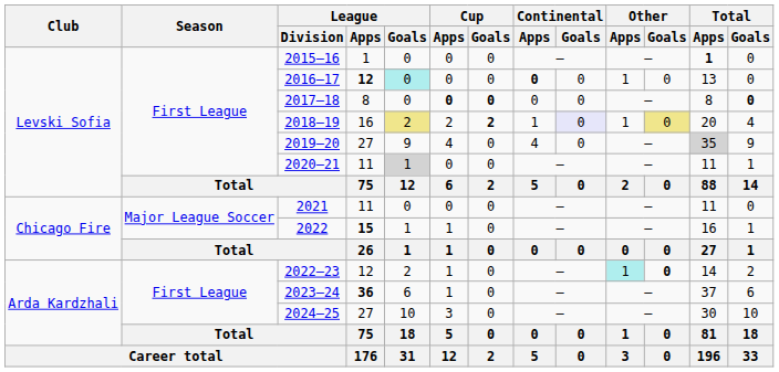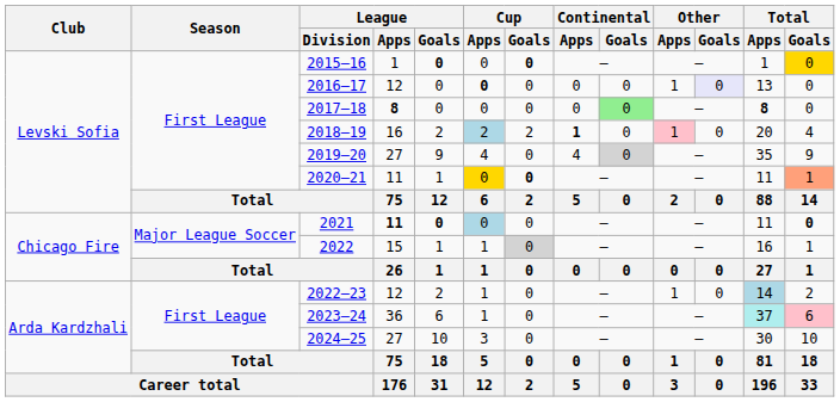2015–16 | League / Goals: normal -> bold
2015–16 | Cup / Goals: normal -> bold
2015–16 | Total / Apps: bold -> normal
2015–16 | Total / Goals: no background -> gold background
2016–17 | League / Apps: bold -> normal
2016–17 | League / Goals: paleturquoise background -> no background
2016–17 | Cup / Apps: normal -> bold
2016–17 | Continental / Apps: bold -> normal
2016–17 | Other / Goals: no background -> lavender background
2017–18 | League / Apps: normal -> bold
2017–18 | Cup / Apps: bold -> normal
2017–18 | Cup / Goals: bold -> normal
2017–18 | Continental / Goals: no background -> lightgreen background
2017–18 | Total / Apps: normal -> bold
2017–18 | Total / Goals: bold -> normal
2018–19 | League / Goals: khaki background -> no background
2018–19 | Cup / Apps: no background -> lightblue background
2018–19 | Cup / Goals: bold -> normal
2018–19 | Continental / Apps: normal -> bold
2018–19 | Continental / Goals: lavender background -> no background
2018–19 | Other / Apps: no background -> pink background
2018–19 | Other / Goals: khaki background -> no background
2019–20 | Continental / Goals: no background -> lightgrey background
2019–20 | Total / Apps: lightgrey background -> no background
2020–21 | League / Goals: lightgrey background -> no background
2020–21 | Cup / Apps: no background -> gold background
2020–21 | Cup / Goals: normal -> bold
2020–21 | Total / Goals: no background -> lightsalmon background
2021 | League / Apps: normal -> bold
2021 | League / Goals: normal -> bold
2021 | Cup / Apps: no background -> lightblue background
2021 | Total / Goals: normal -> bold
2022 | League / Apps: bold -> normal
2022 | Cup / Goals: no background -> lightgrey background
2022–23 | Other / Apps: paleturquoise background -> no background
2022–23 | Other / Goals: bold -> normal
2022–23 | Total / Apps: no background -> lightblue background
2023–24 | League / Apps: bold -> normal
2023–24 | Total / Apps: no background -> paleturquoise background
2023–24 | Total / Goals: no background -> pink background
